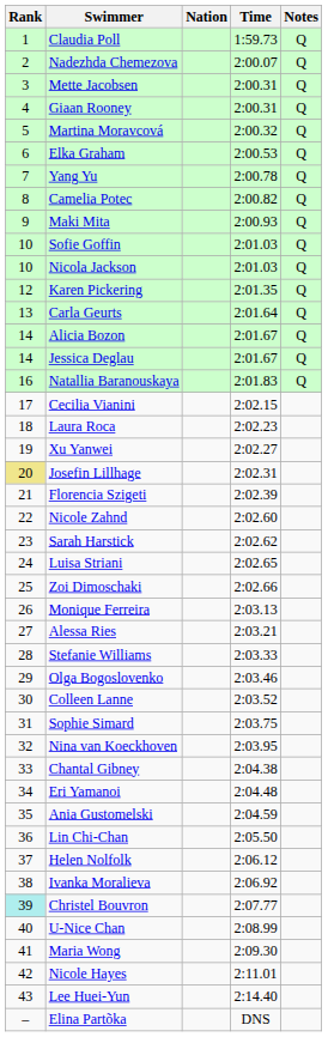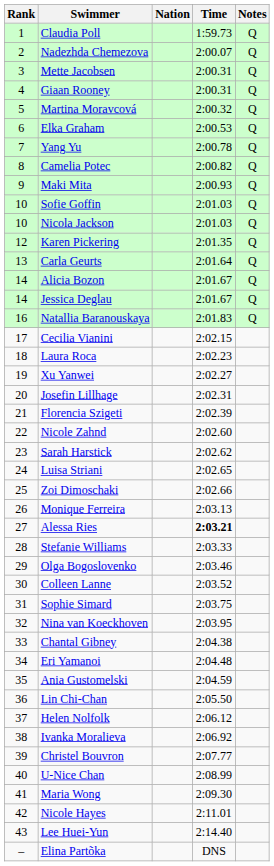Josefin Lillhage | Rank: khaki background -> no background
Alessa Ries | Time: normal -> bold
Christel Bouvron | Rank: paleturquoise background -> no background
